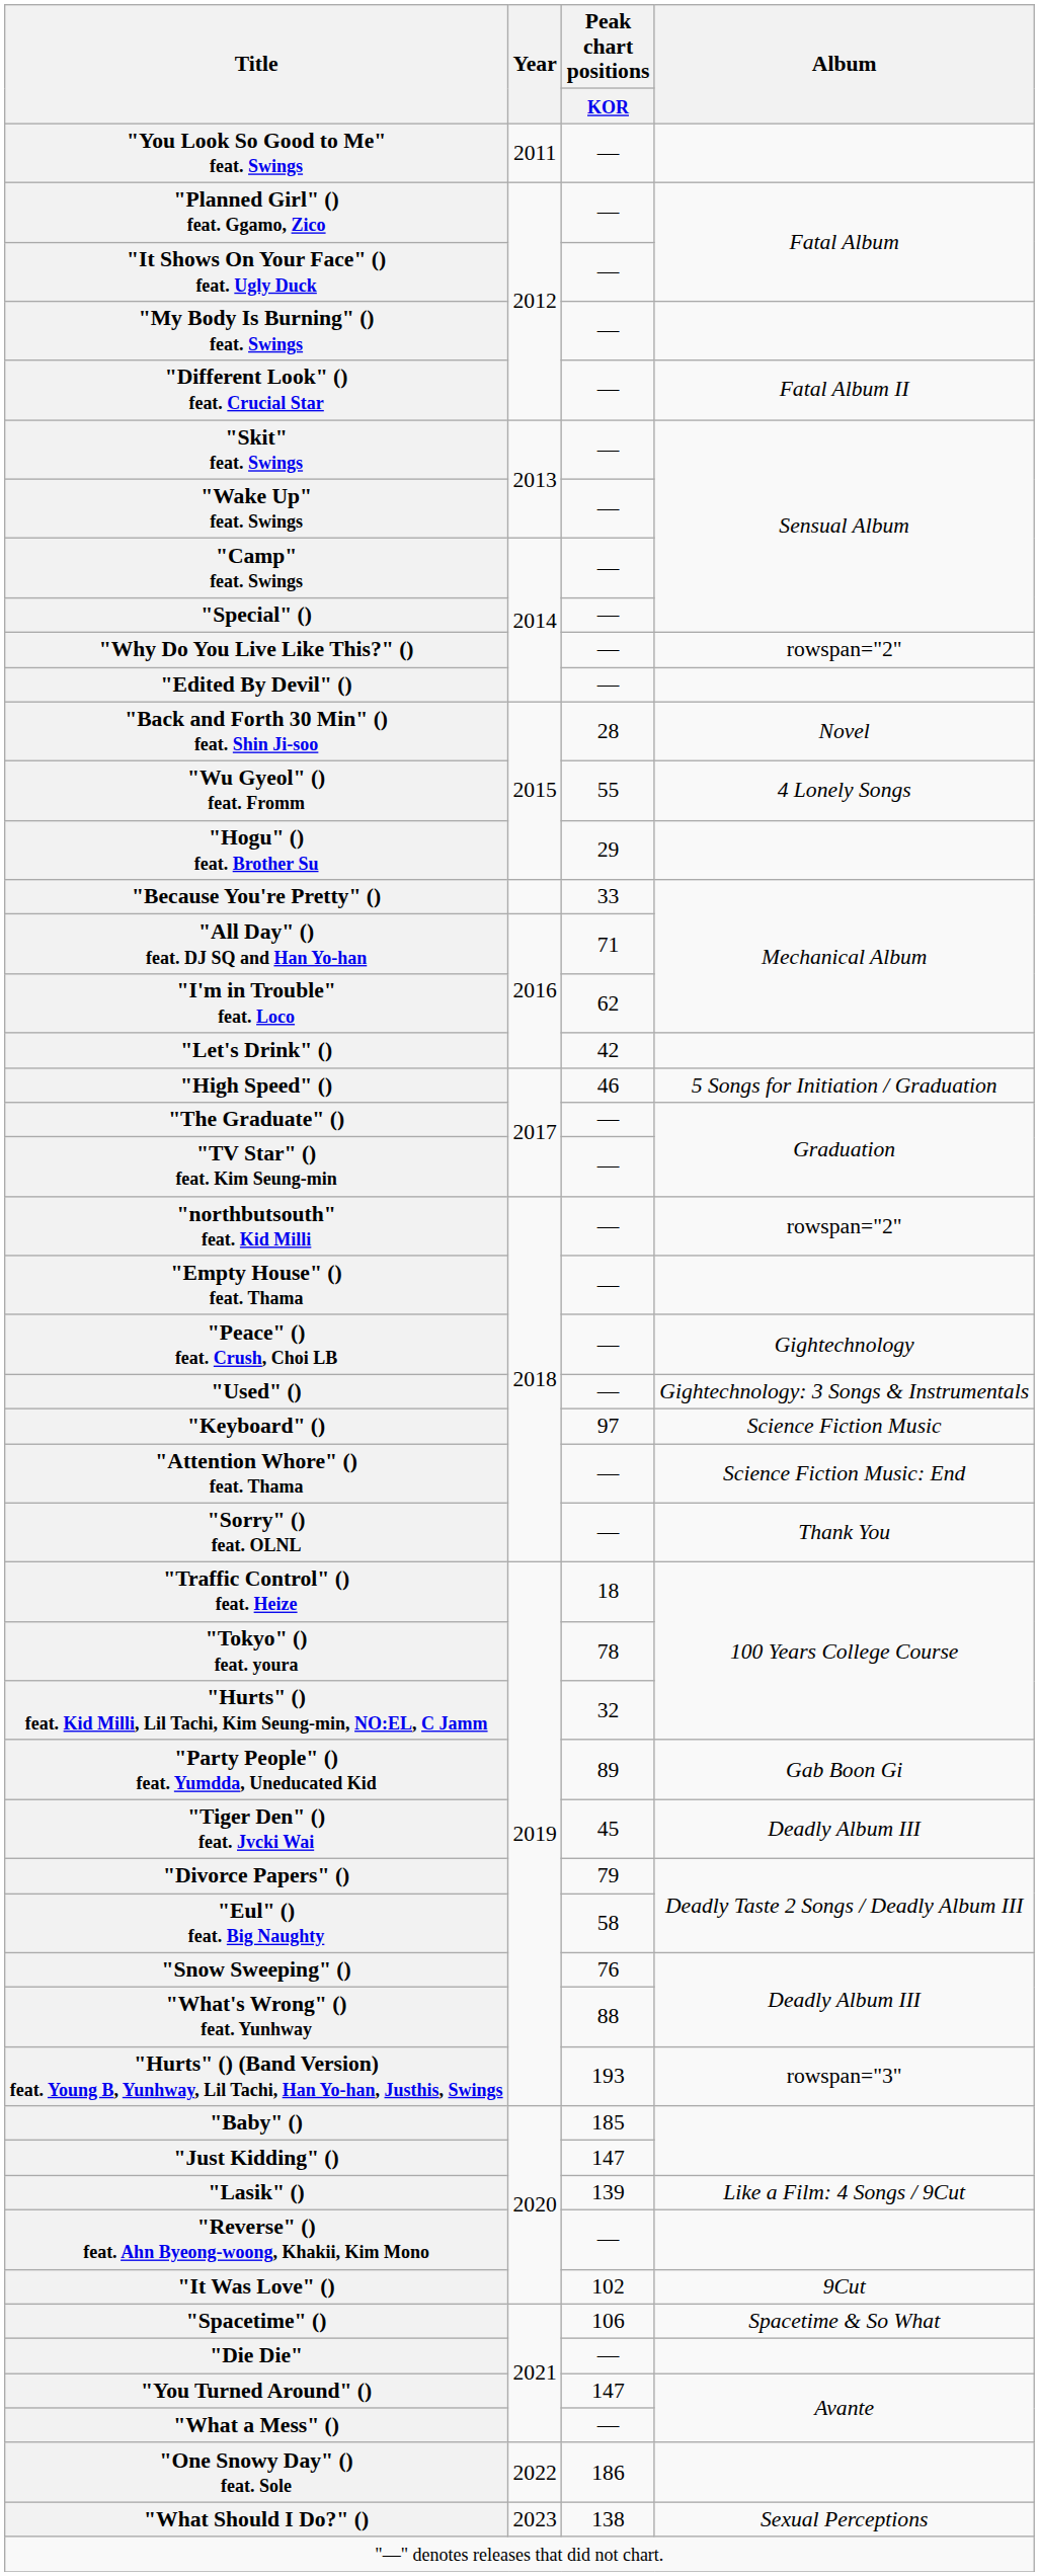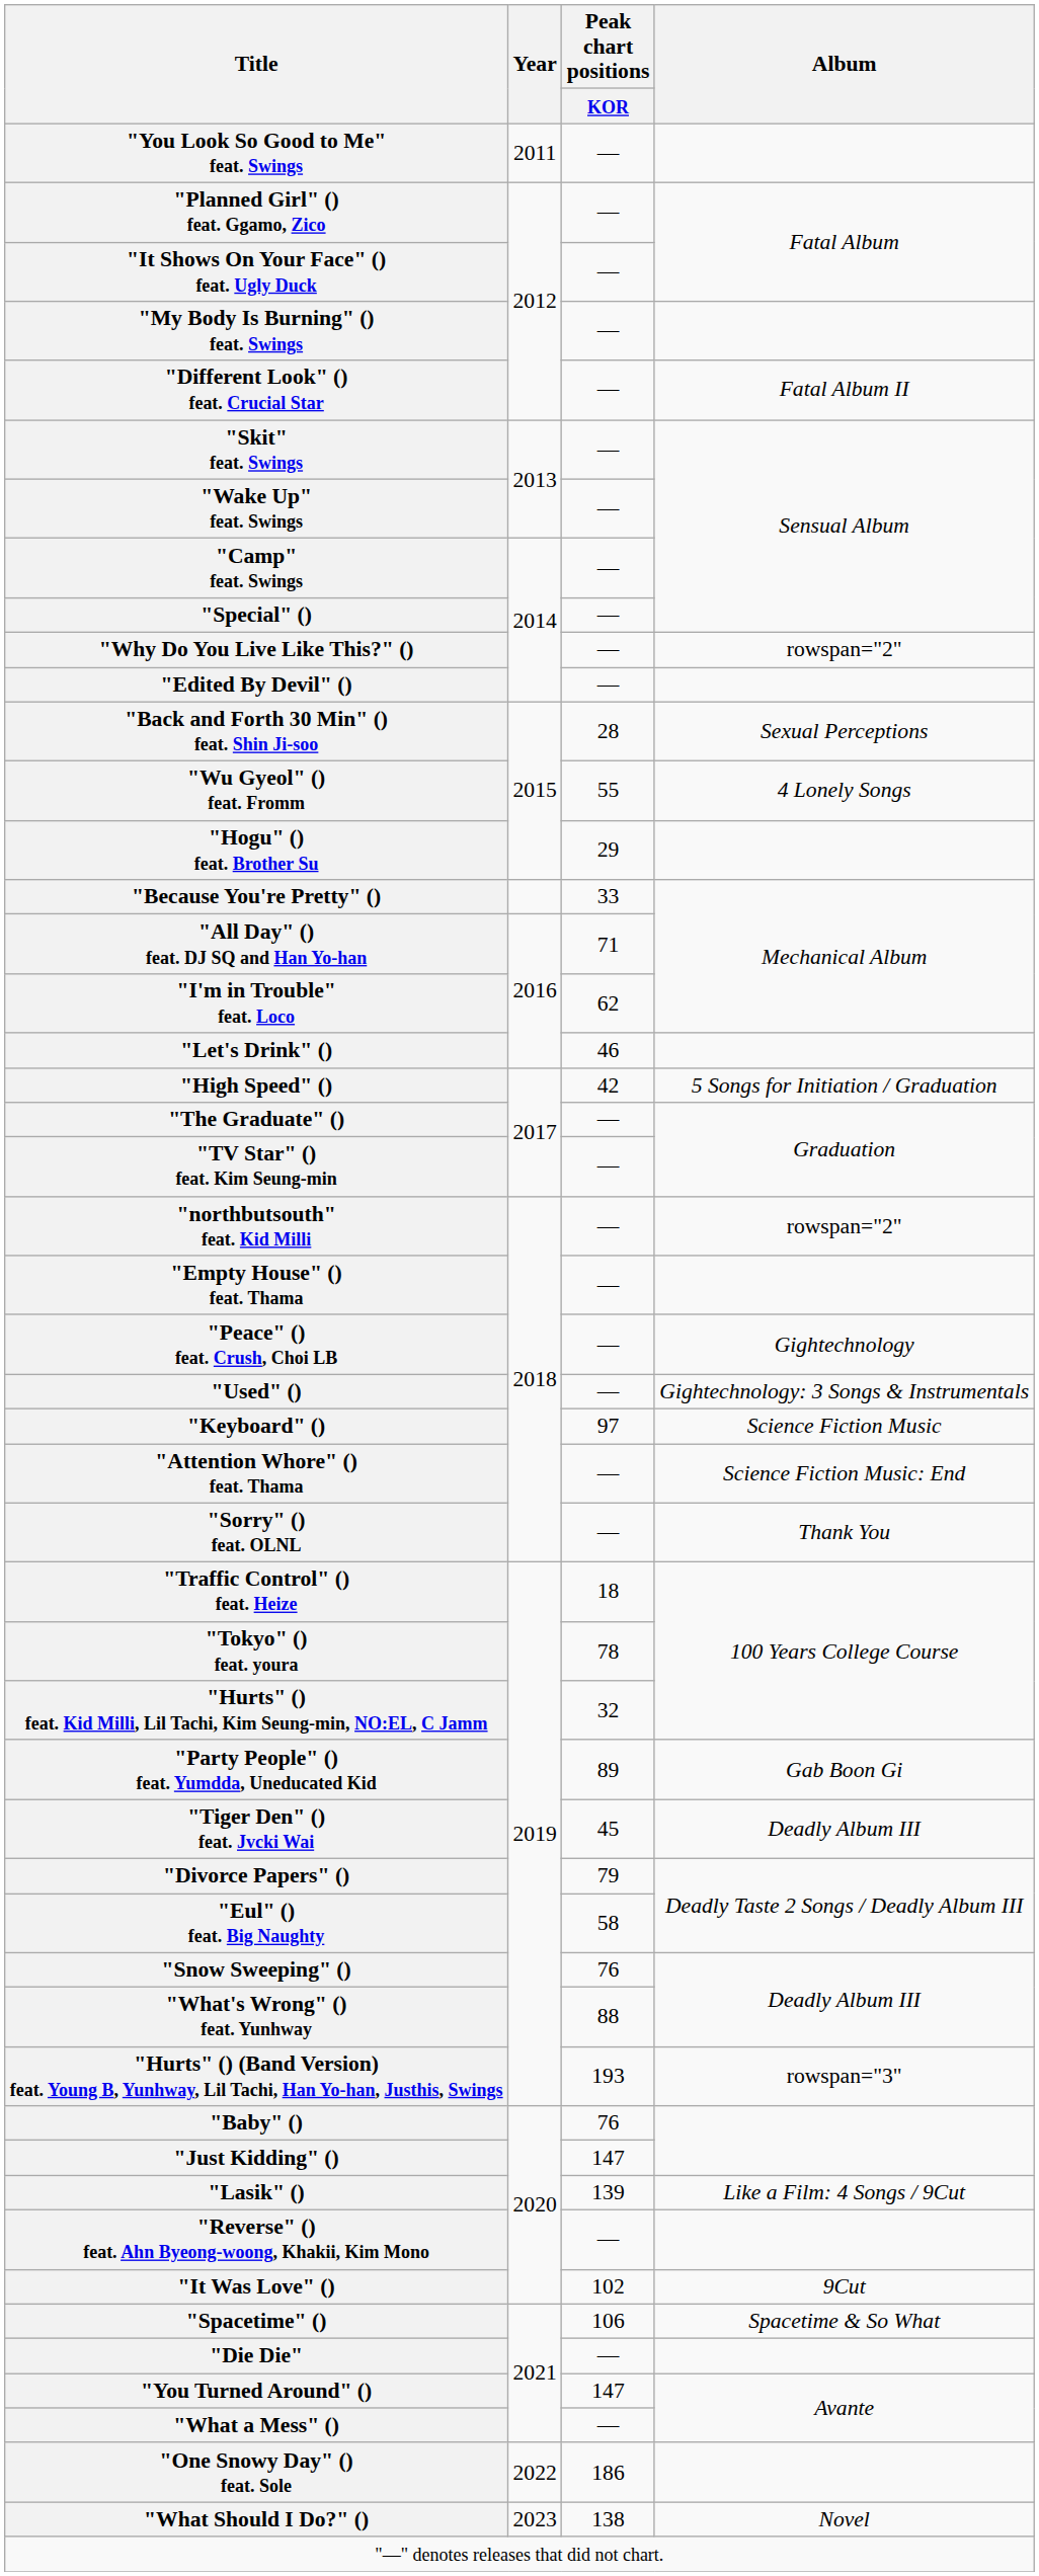"Back and Forth 30 Min" () feat. Shin Ji-soo | Album: Novel -> Sexual Perceptions
"Let's Drink" () | Peak chart positions / KOR: 42 -> 46
"High Speed" () | Peak chart positions / KOR: 46 -> 42
"Baby" () | Peak chart positions / KOR: 185 -> 76
"What Should I Do?" () | Album: Sexual Perceptions -> Novel
